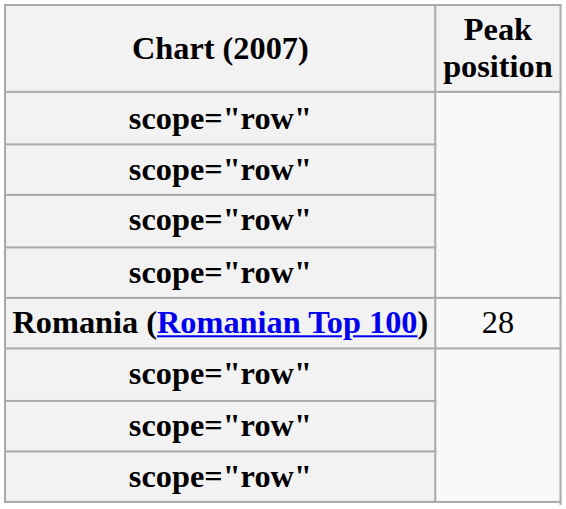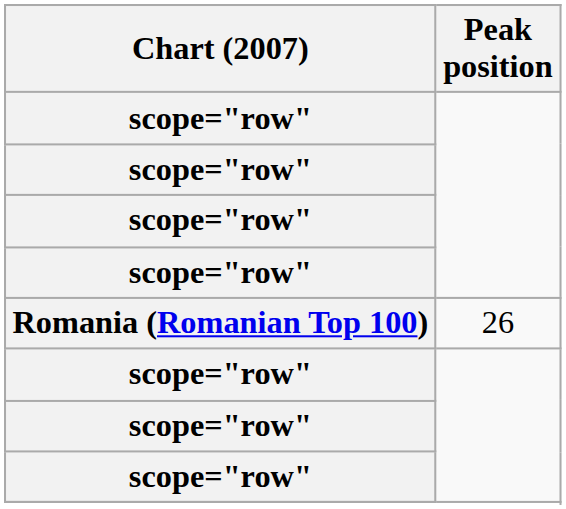Romania (Romanian Top 100) | Peak position: 28 -> 26
